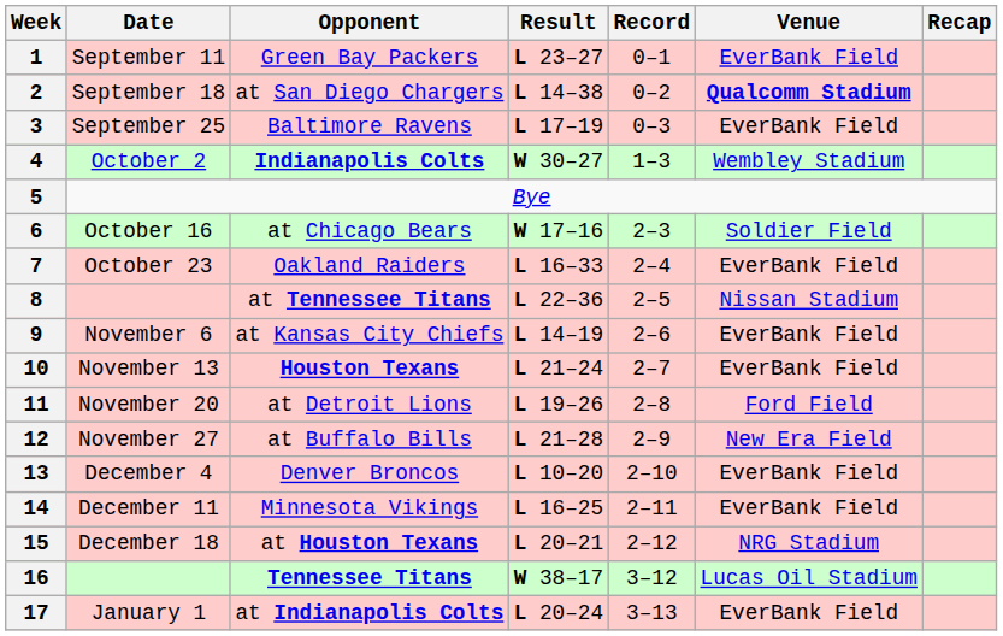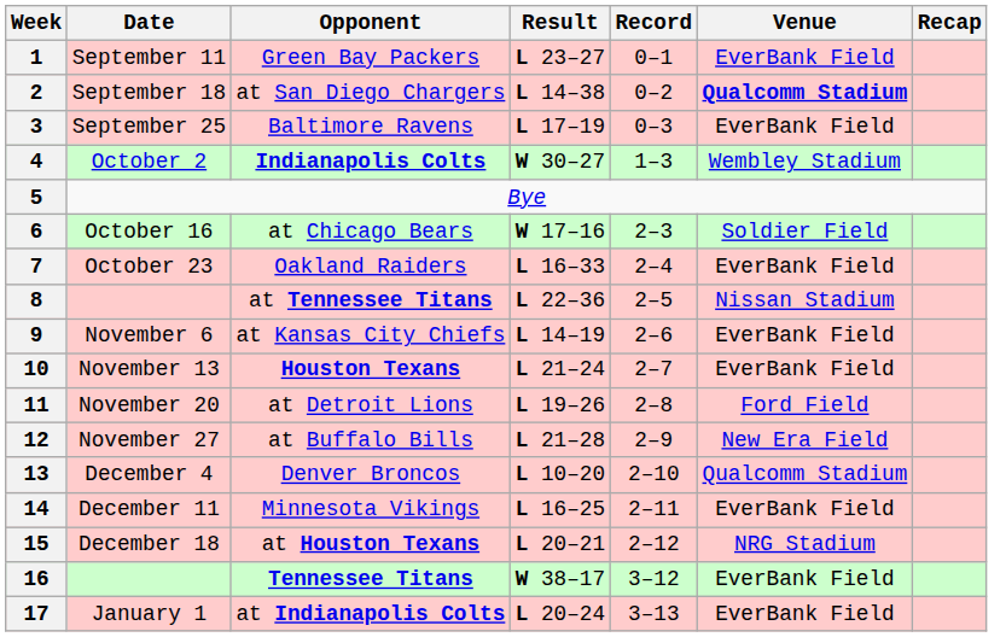13 | Venue: EverBank Field -> Qualcomm Stadium
16 | Venue: Lucas Oil Stadium -> EverBank Field
